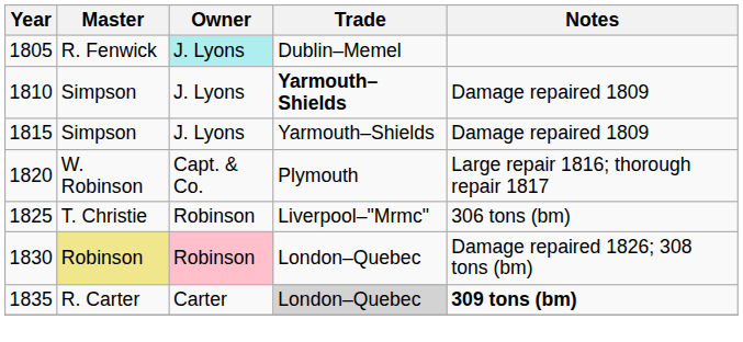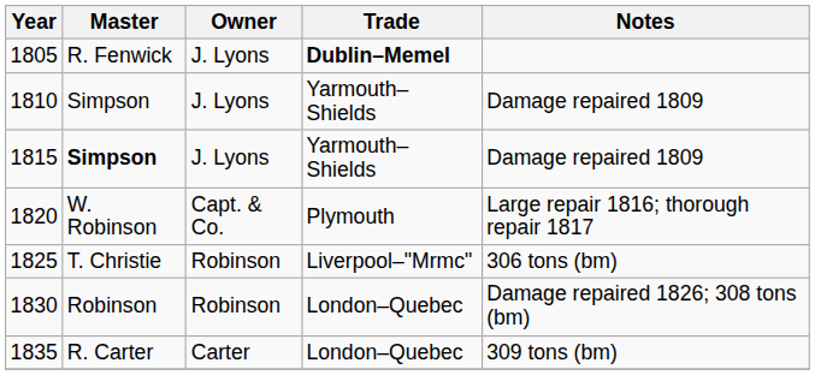1805 | Owner: paleturquoise background -> no background
1805 | Trade: normal -> bold
1810 | Trade: bold -> normal
1815 | Master: normal -> bold
1830 | Master: khaki background -> no background
1830 | Owner: pink background -> no background
1835 | Trade: lightgrey background -> no background
1835 | Notes: bold -> normal
